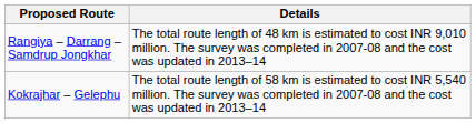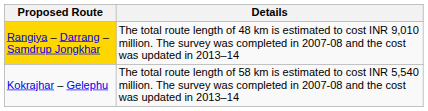row 2 | Proposed Route: no background -> gold background
